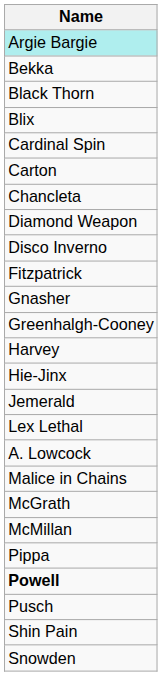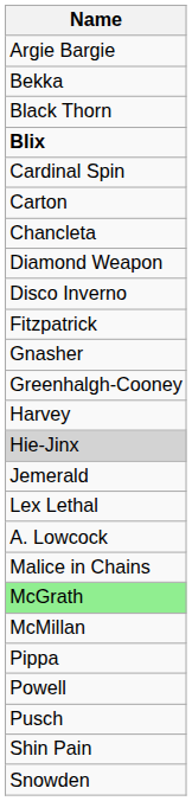row 2 | column 1: paleturquoise background -> no background
row 5 | column 1: normal -> bold
row 15 | column 1: no background -> lightgrey background
row 20 | column 1: no background -> lightgreen background
row 23 | column 1: bold -> normal
